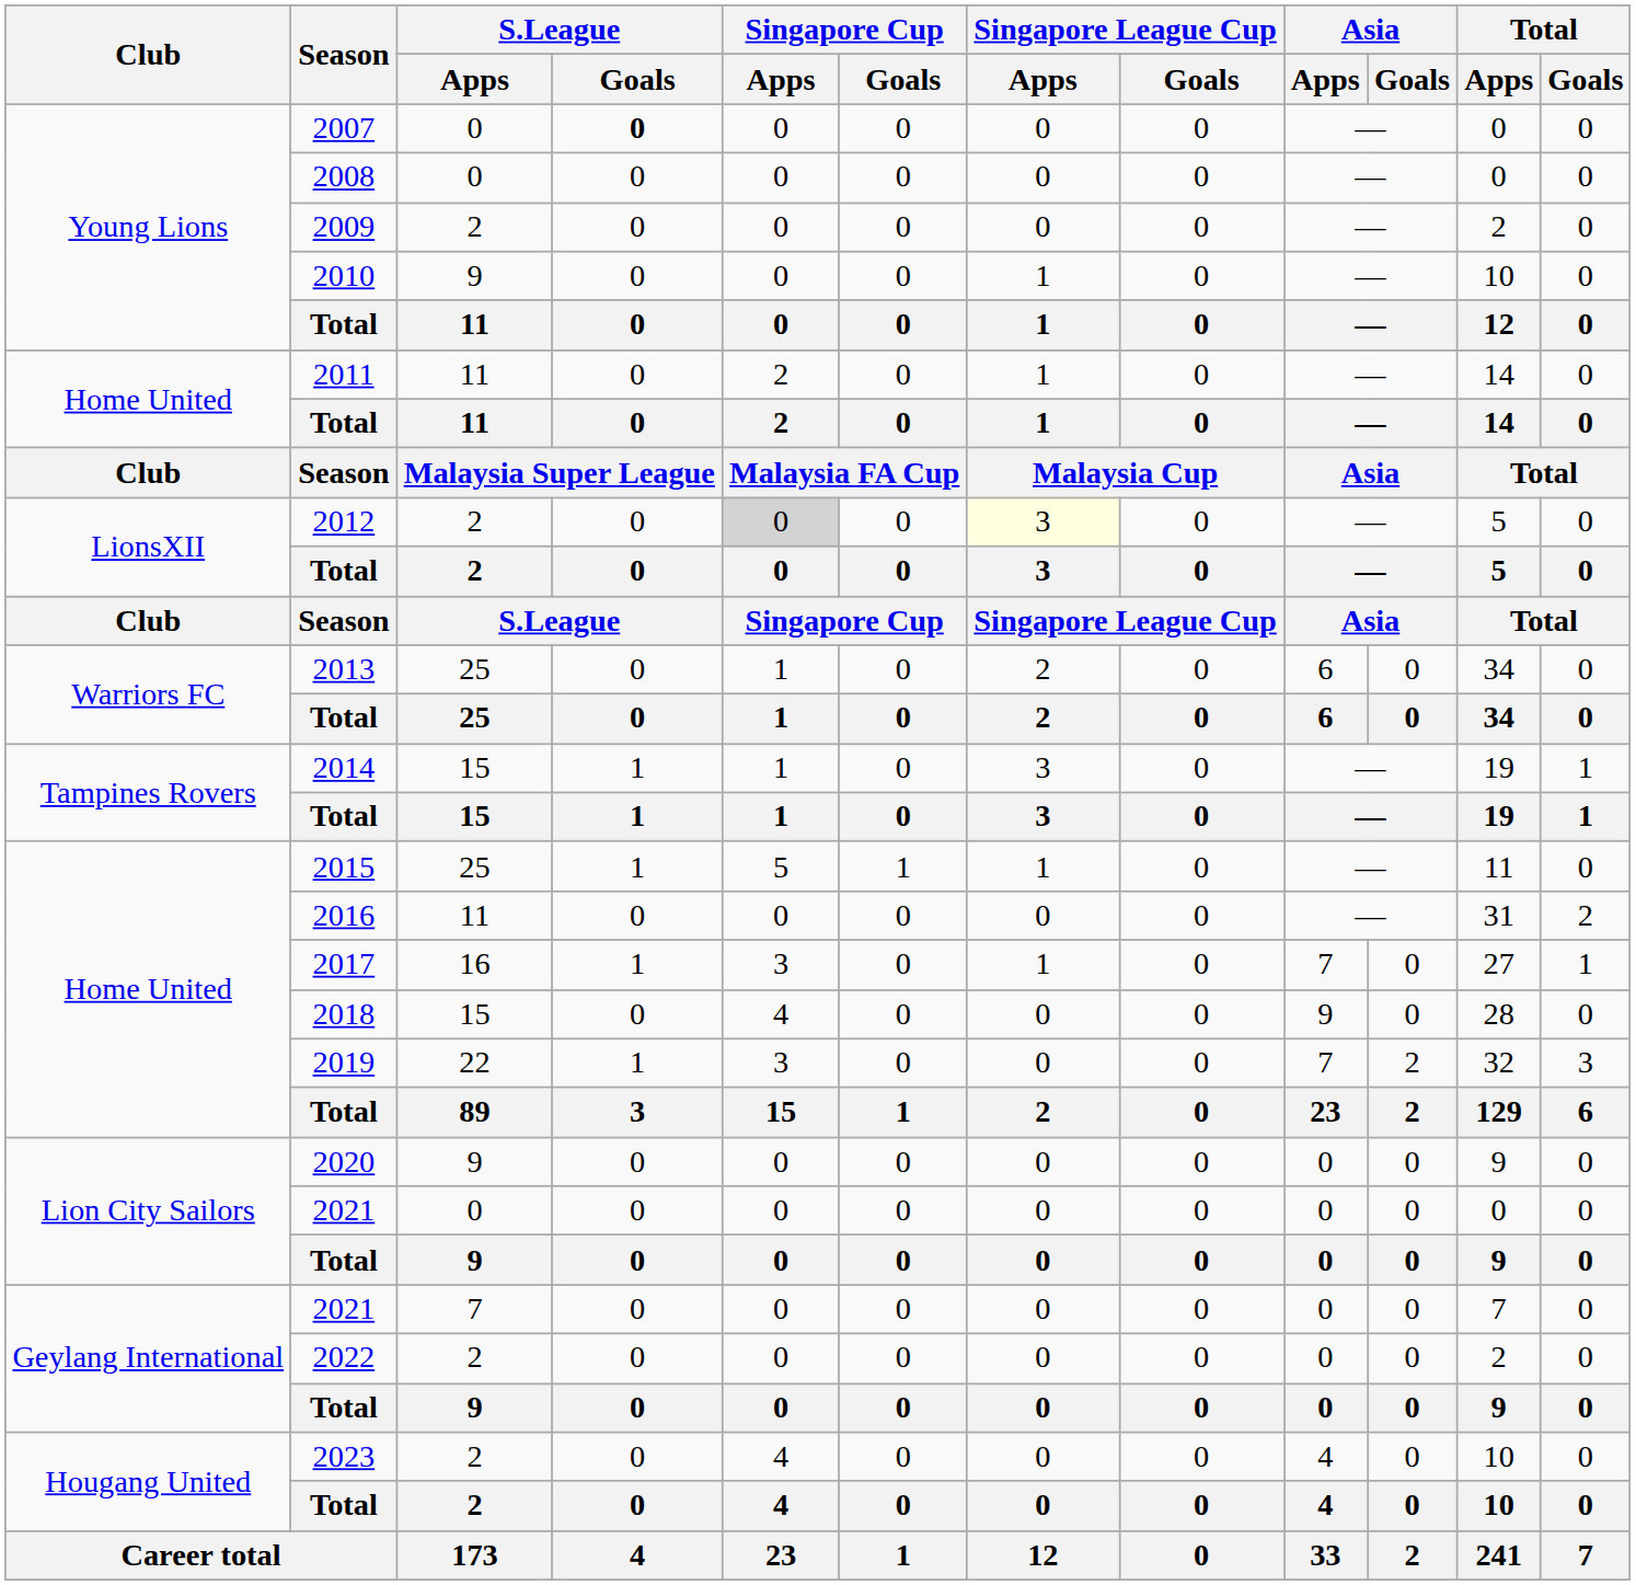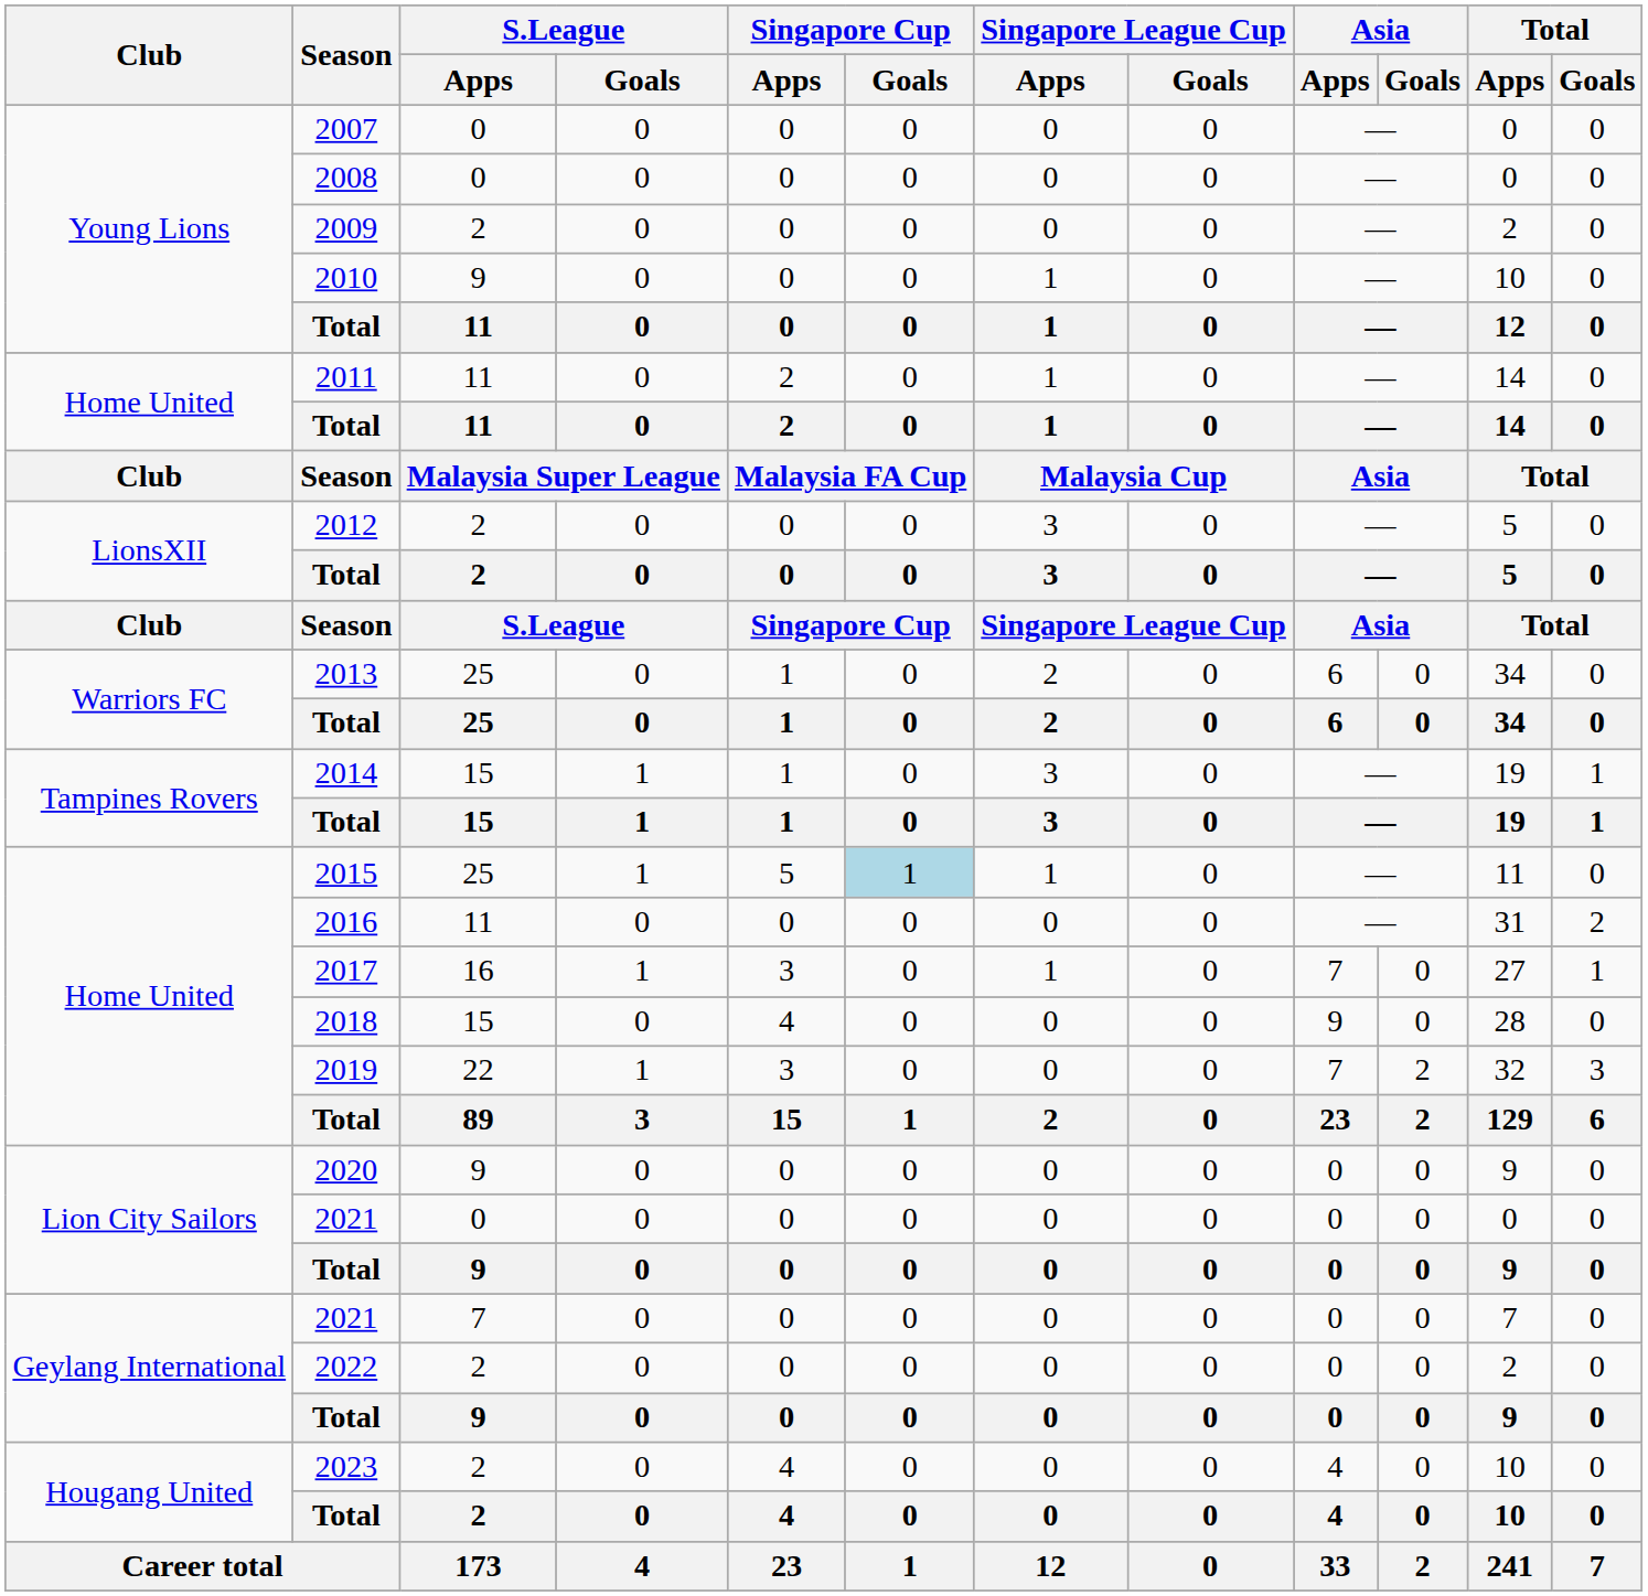2007 | S.League / Goals: bold -> normal
2012 | Singapore Cup / Apps: lightgrey background -> no background
2012 | Singapore League Cup / Apps: lightyellow background -> no background
2015 | Singapore Cup / Goals: no background -> lightblue background
